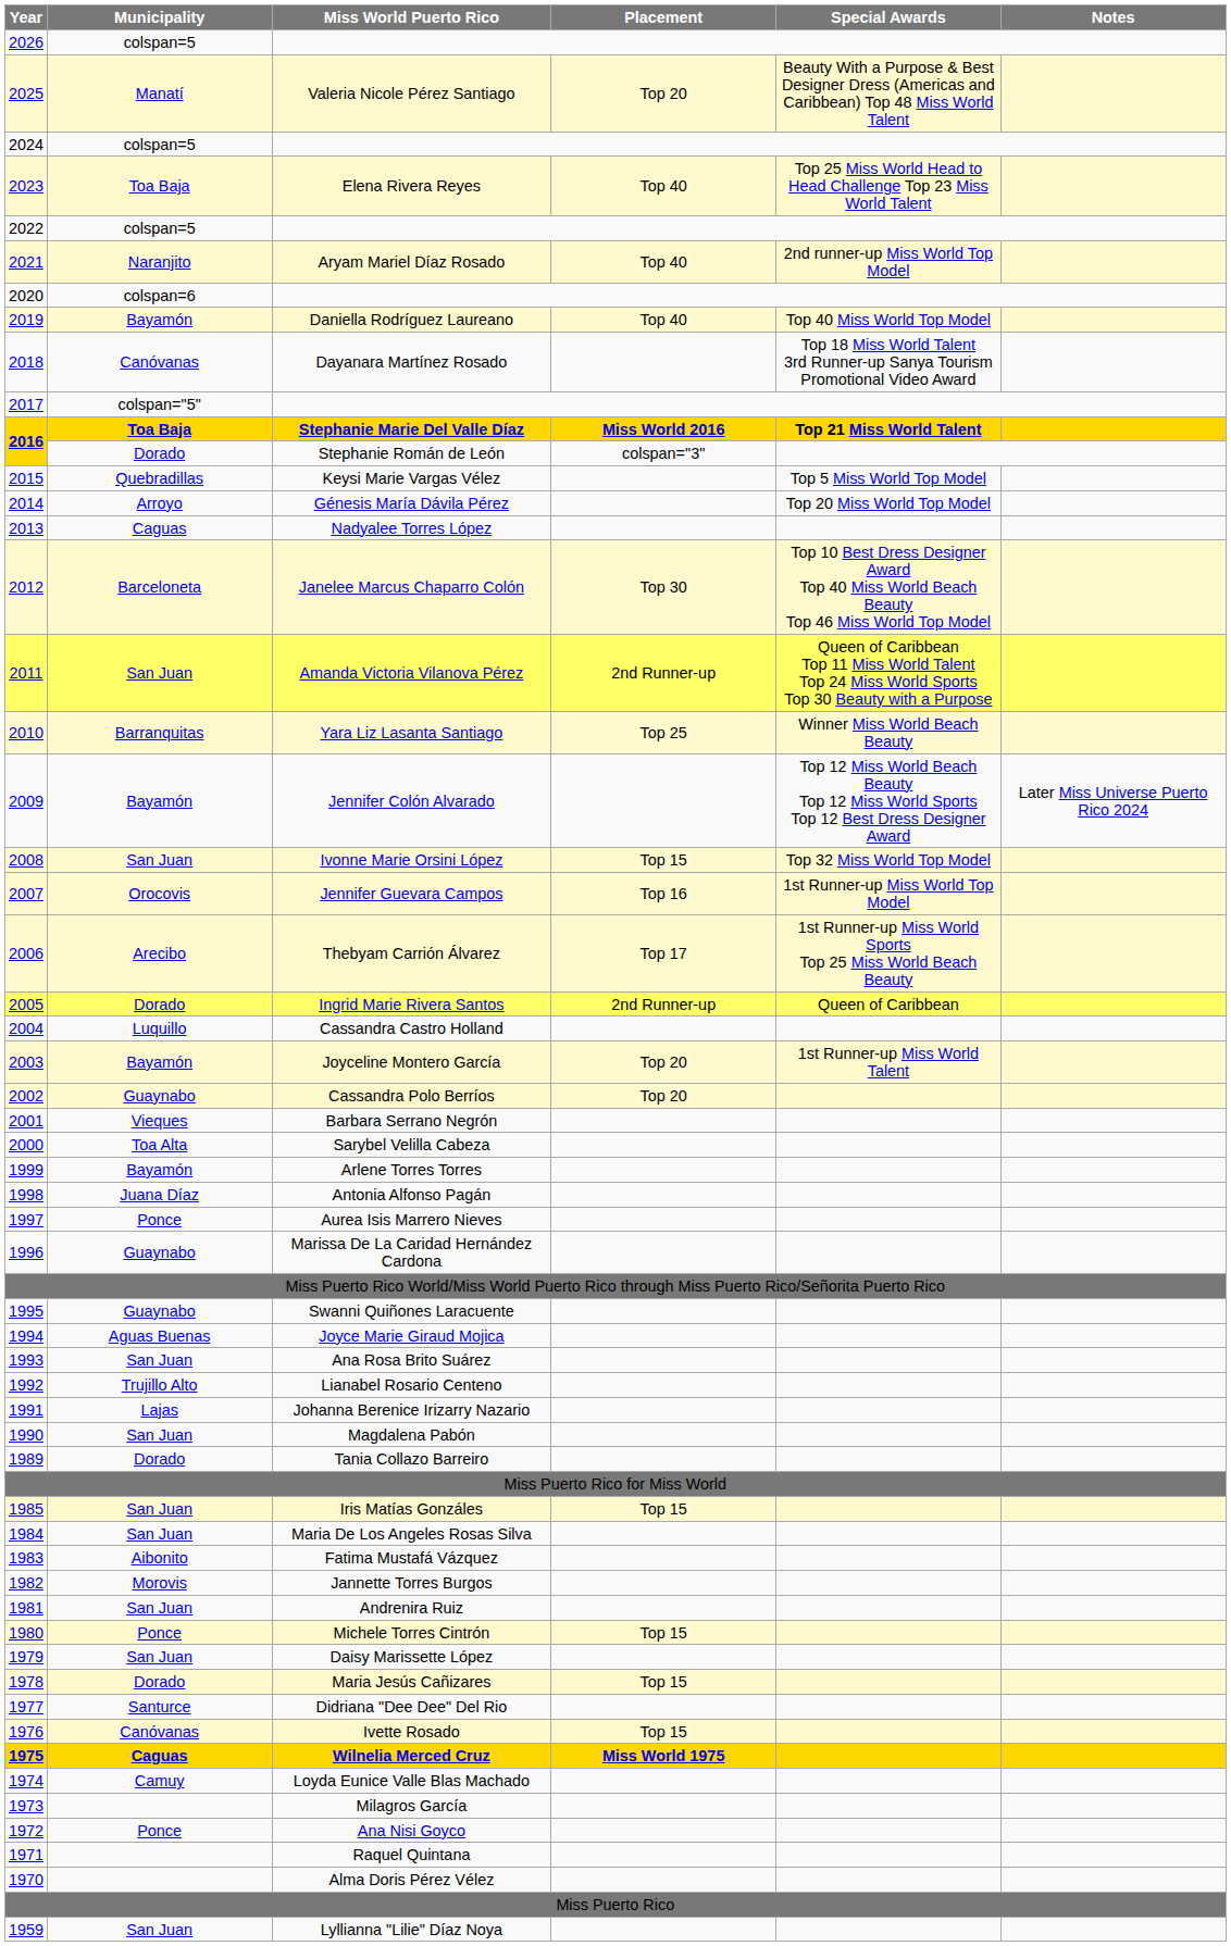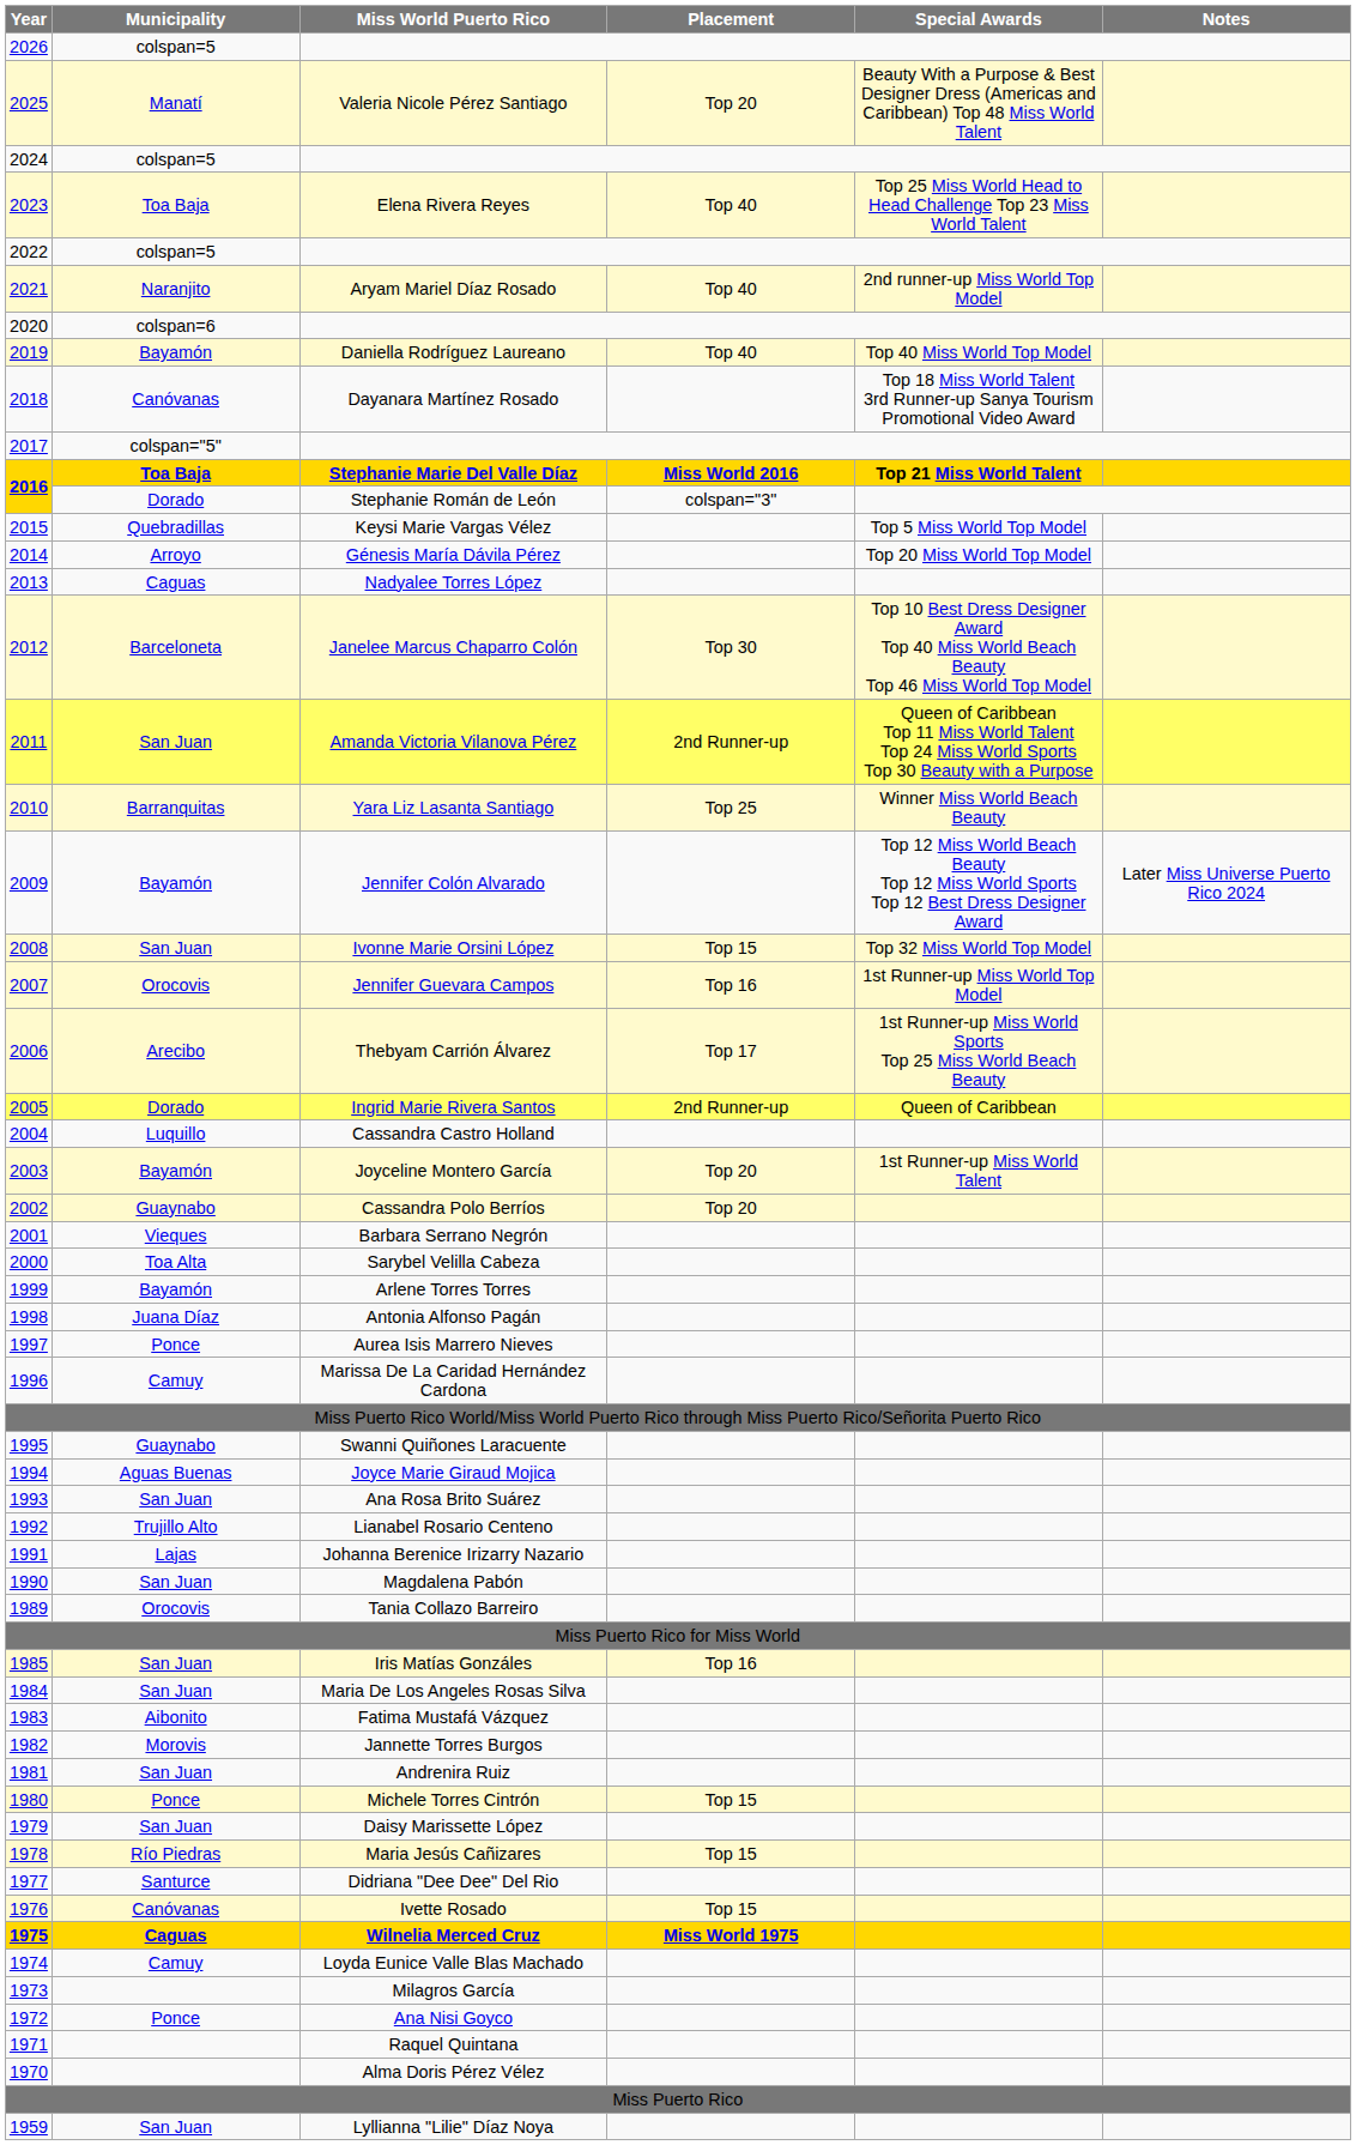Marissa De La Caridad Hernández Cardona | Municipality: Guaynabo -> Camuy
Tania Collazo Barreiro | Municipality: Dorado -> Orocovis
Iris Matías Gonzáles | Placement: Top 15 -> Top 16
Maria Jesús Cañizares | Municipality: Dorado -> Río Piedras
